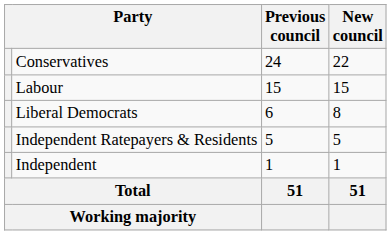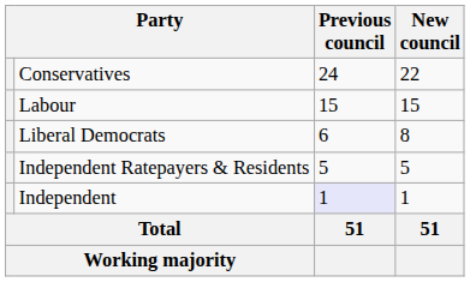Independent | Previous council: no background -> lavender background
